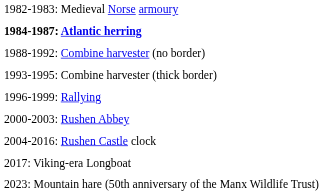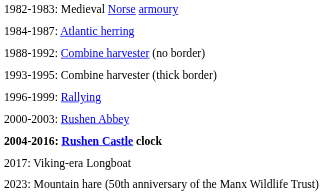row 2 | column 1: bold -> normal
row 7 | column 1: normal -> bold
